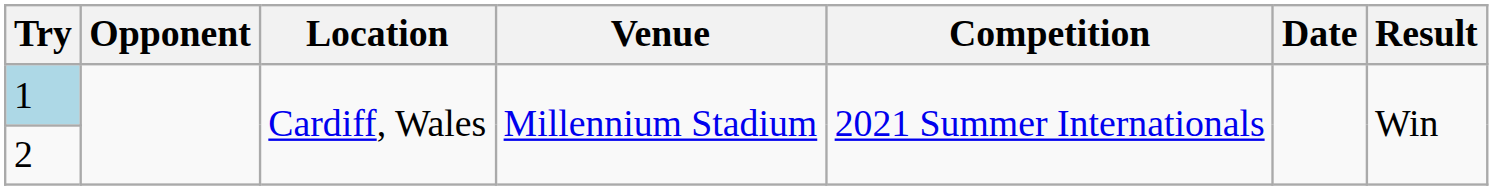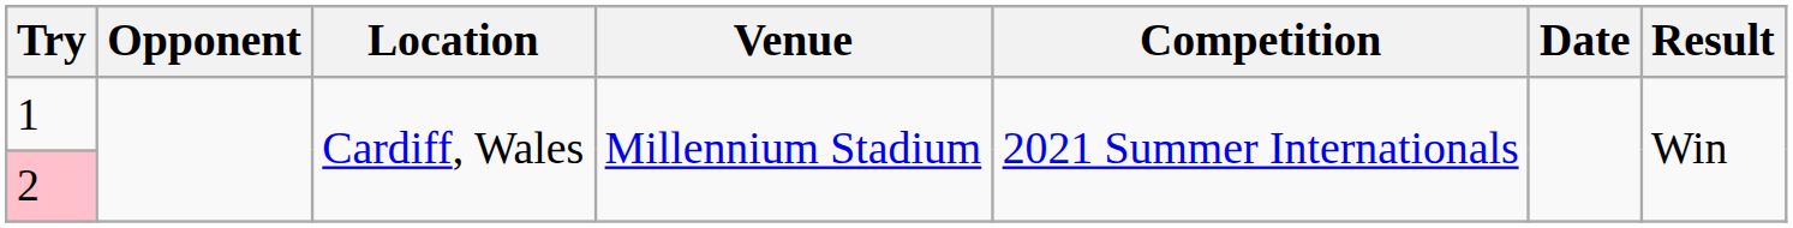1 | Try: lightblue background -> no background
2 | Try: no background -> pink background
